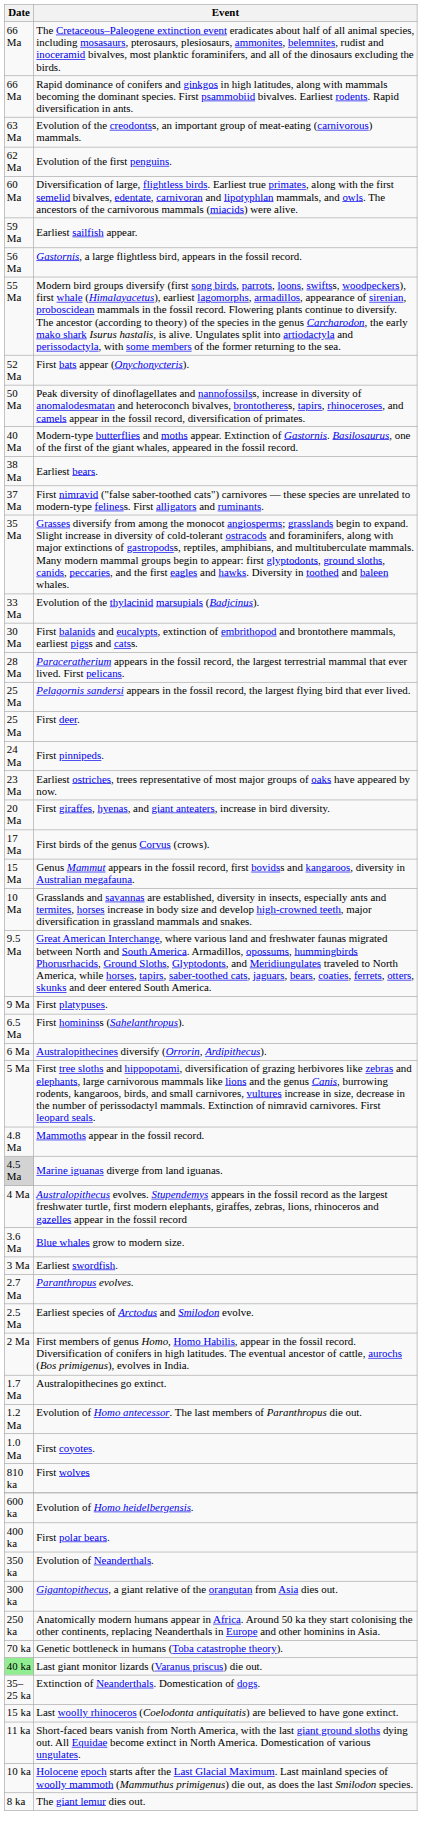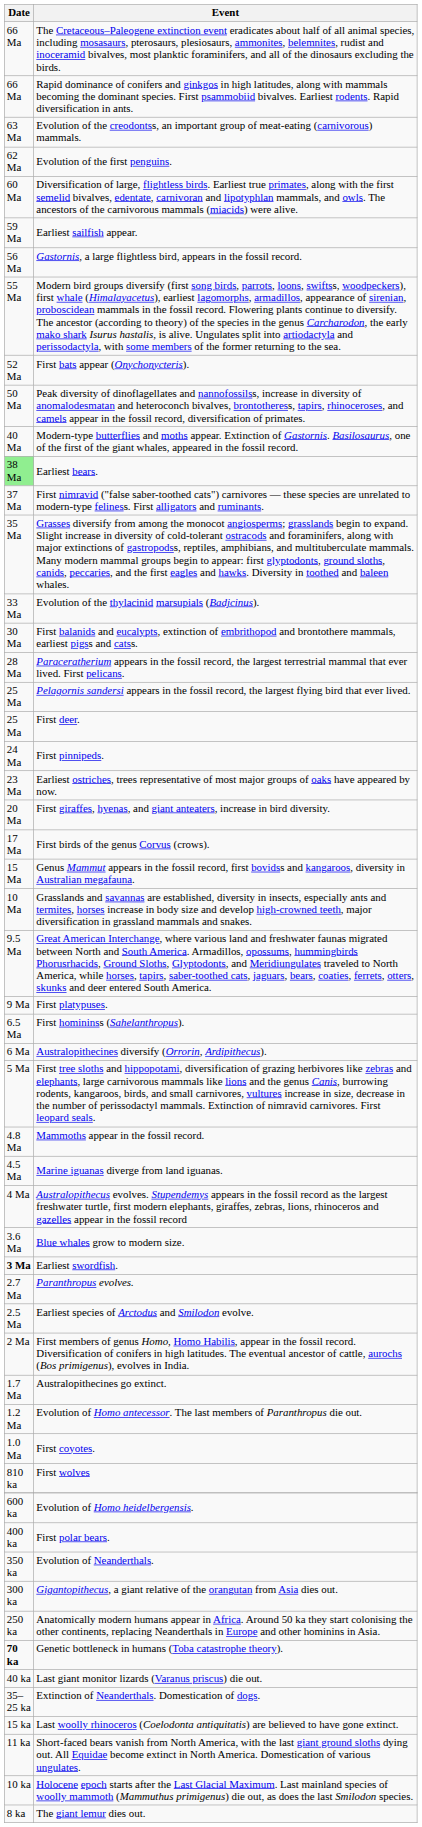Earliest bears. | Date: no background -> lightgreen background
Marine iguanas diverge from land iguanas. | Date: lightgrey background -> no background
Earliest swordfish. | Date: normal -> bold
Genetic bottleneck in humans (Toba catastrophe theory). | Date: normal -> bold
Last giant monitor lizards (Varanus priscus) die out. | Date: lightgreen background -> no background
